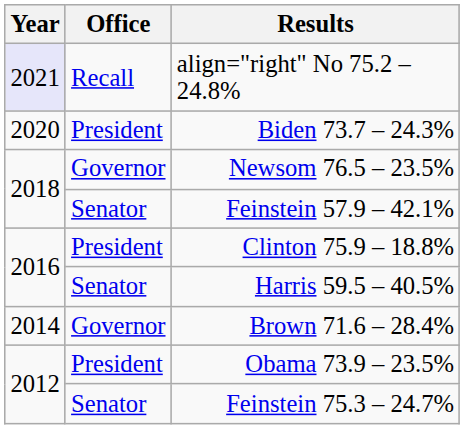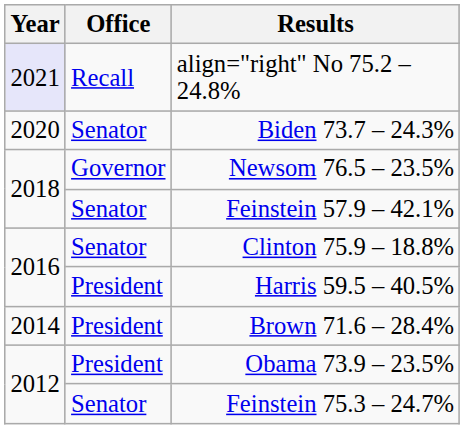Biden 73.7 – 24.3% | Office: President -> Senator
Clinton 75.9 – 18.8% | Office: President -> Senator
Harris 59.5 – 40.5% | Office: Senator -> President
Brown 71.6 – 28.4% | Office: Governor -> President
